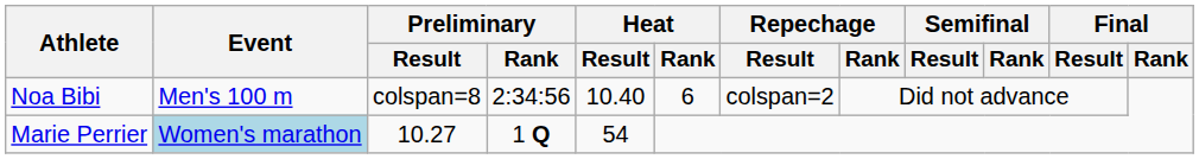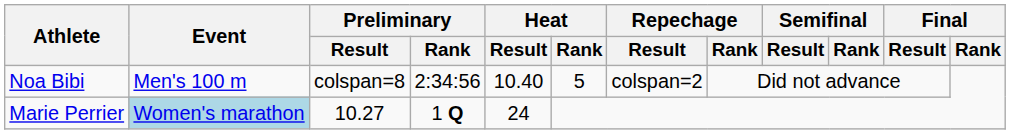Noa Bibi | Heat / Rank: 6 -> 5
Marie Perrier | Heat / Result: 54 -> 24
